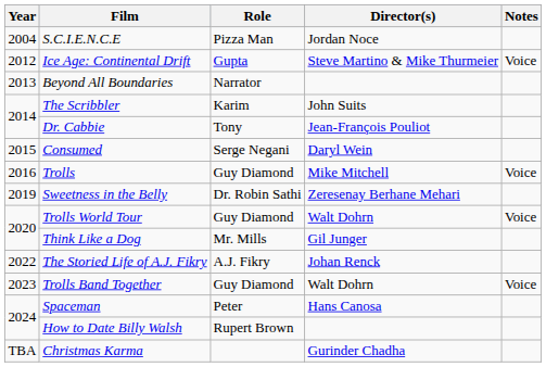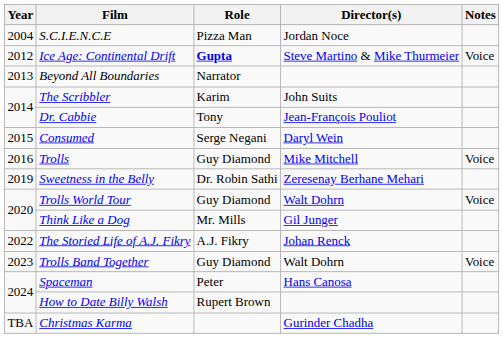Ice Age: Continental Drift | Role: normal -> bold
